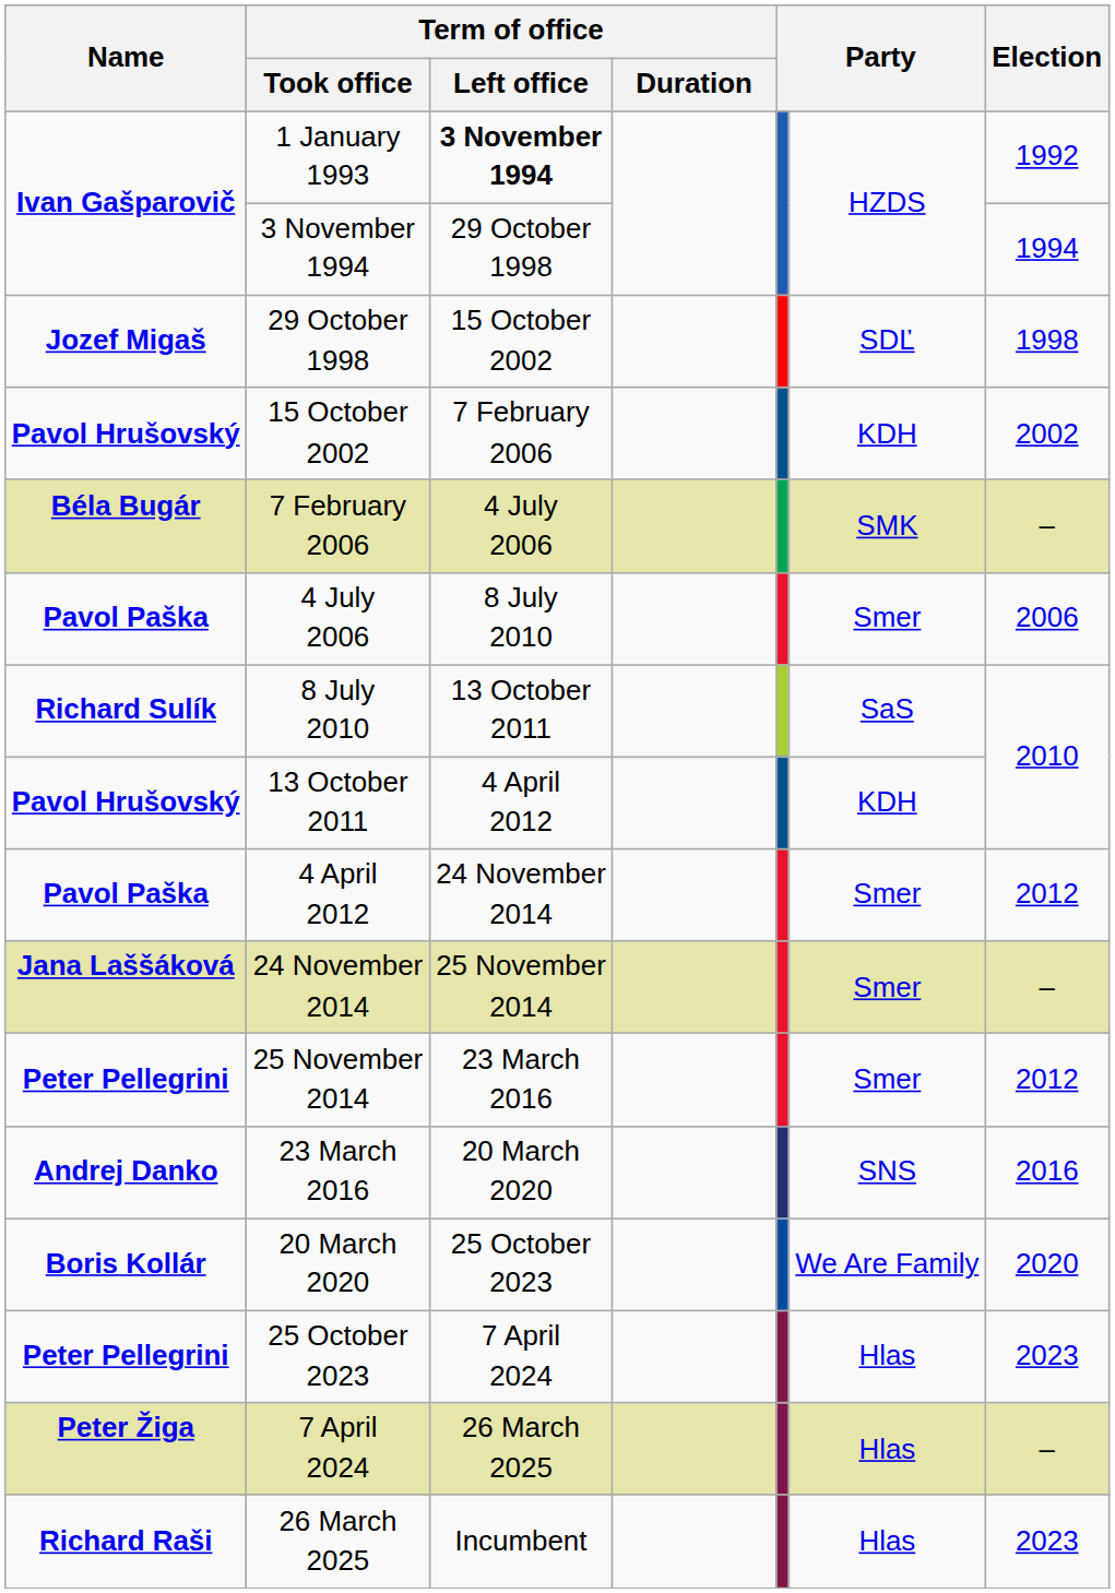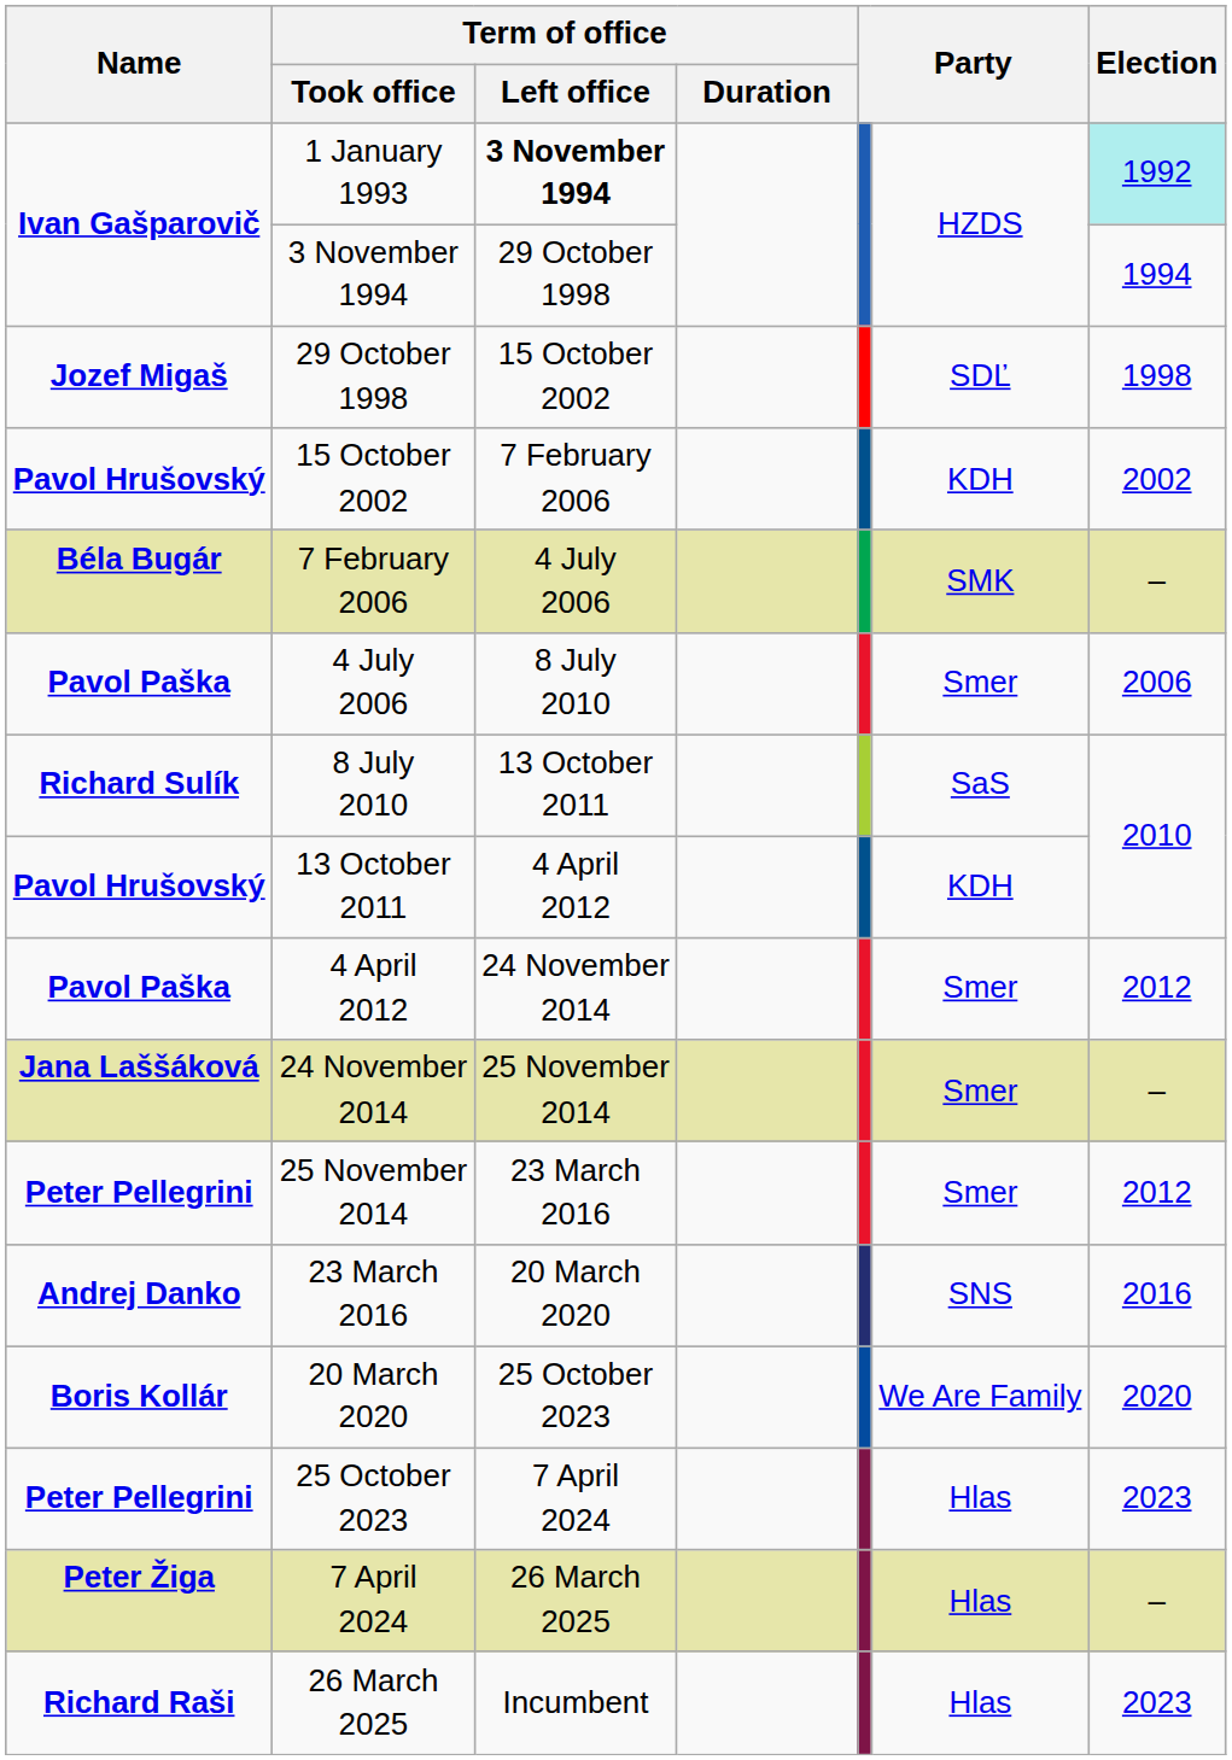1 January 1993 | Election: no background -> paleturquoise background
